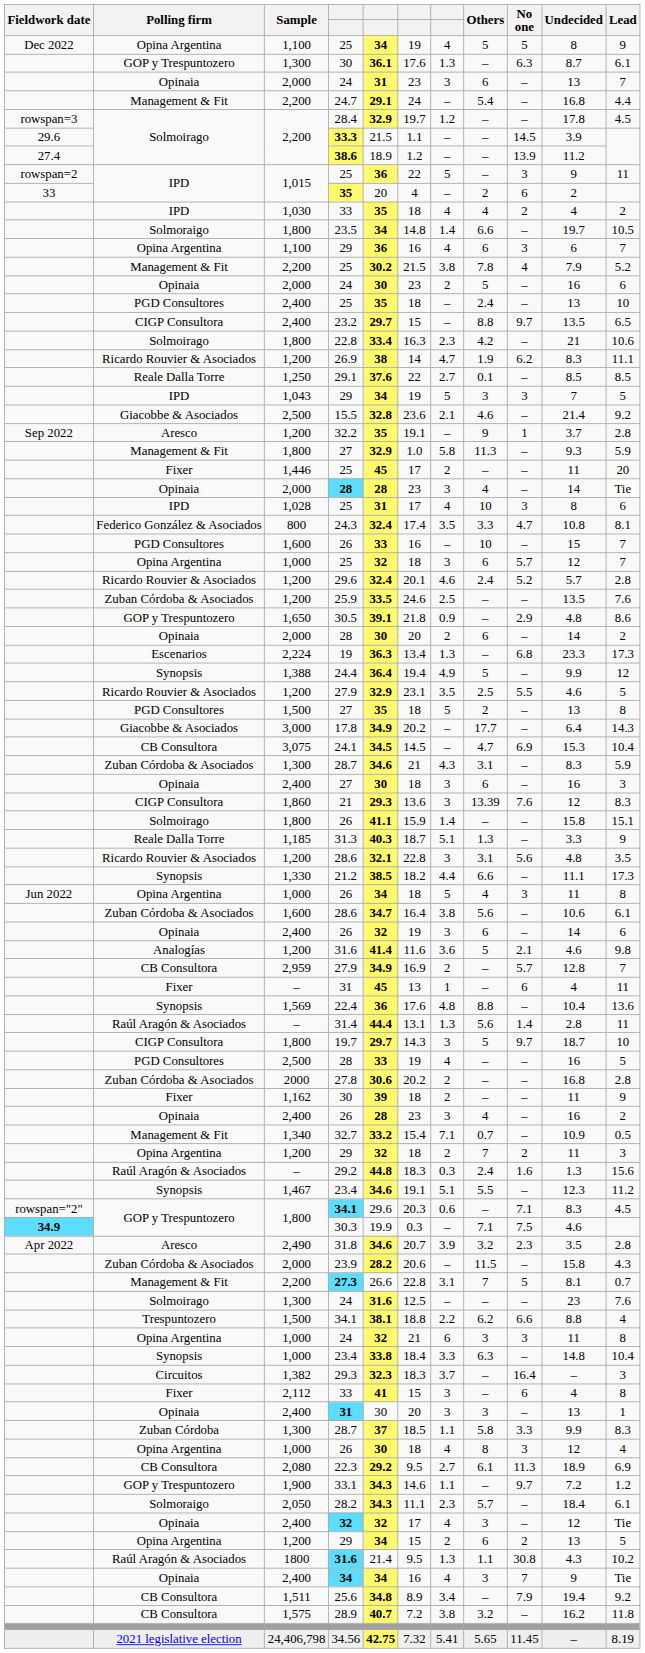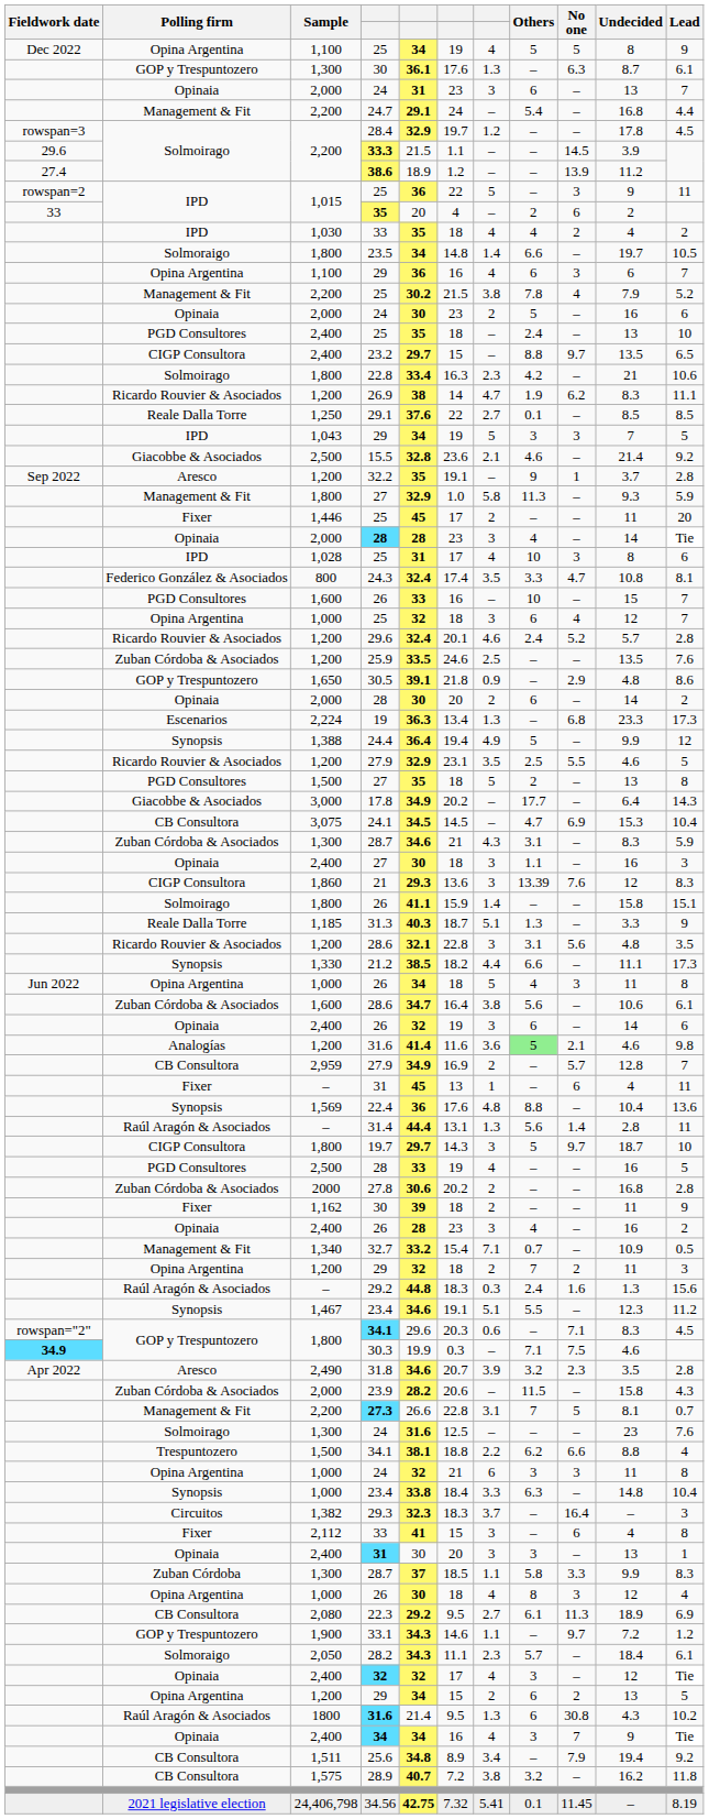1,000 / 25 | No one: 5.7 -> 4
2,400 / 27 | Others: 6 -> 1.1
1,200 / 31.6 | Others: no background -> lightgreen background
1800 / 31.6 | Others: 1.1 -> 6
34.56 | Others: 5.65 -> 0.1
